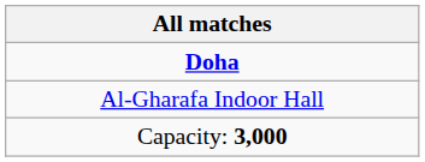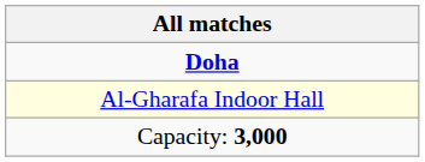row 3 | column 1: no background -> lightyellow background
